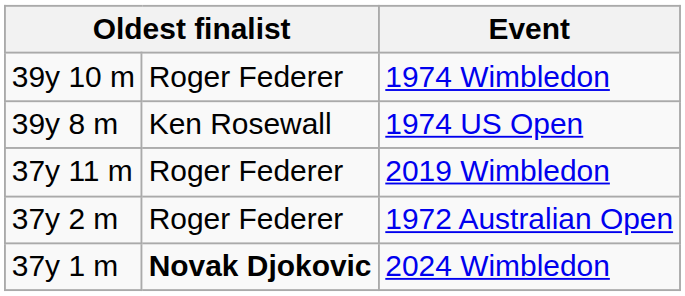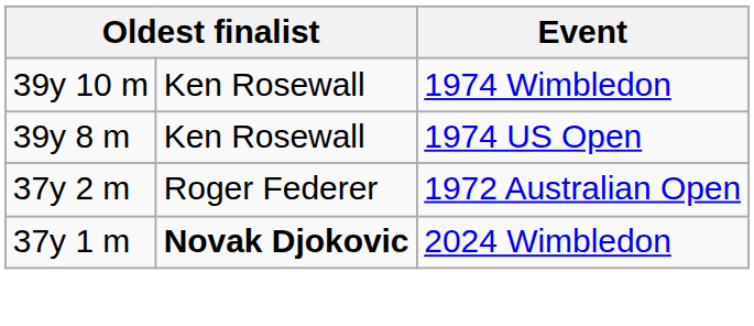39y 10 m | column 2: Roger Federer -> Ken Rosewall
- row: 37y 11 m | Roger Federer | 2019 Wimbledon
